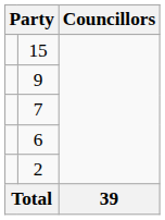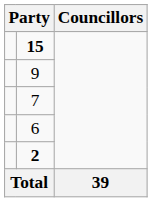15 | column 2: normal -> bold
2 | column 2: normal -> bold
